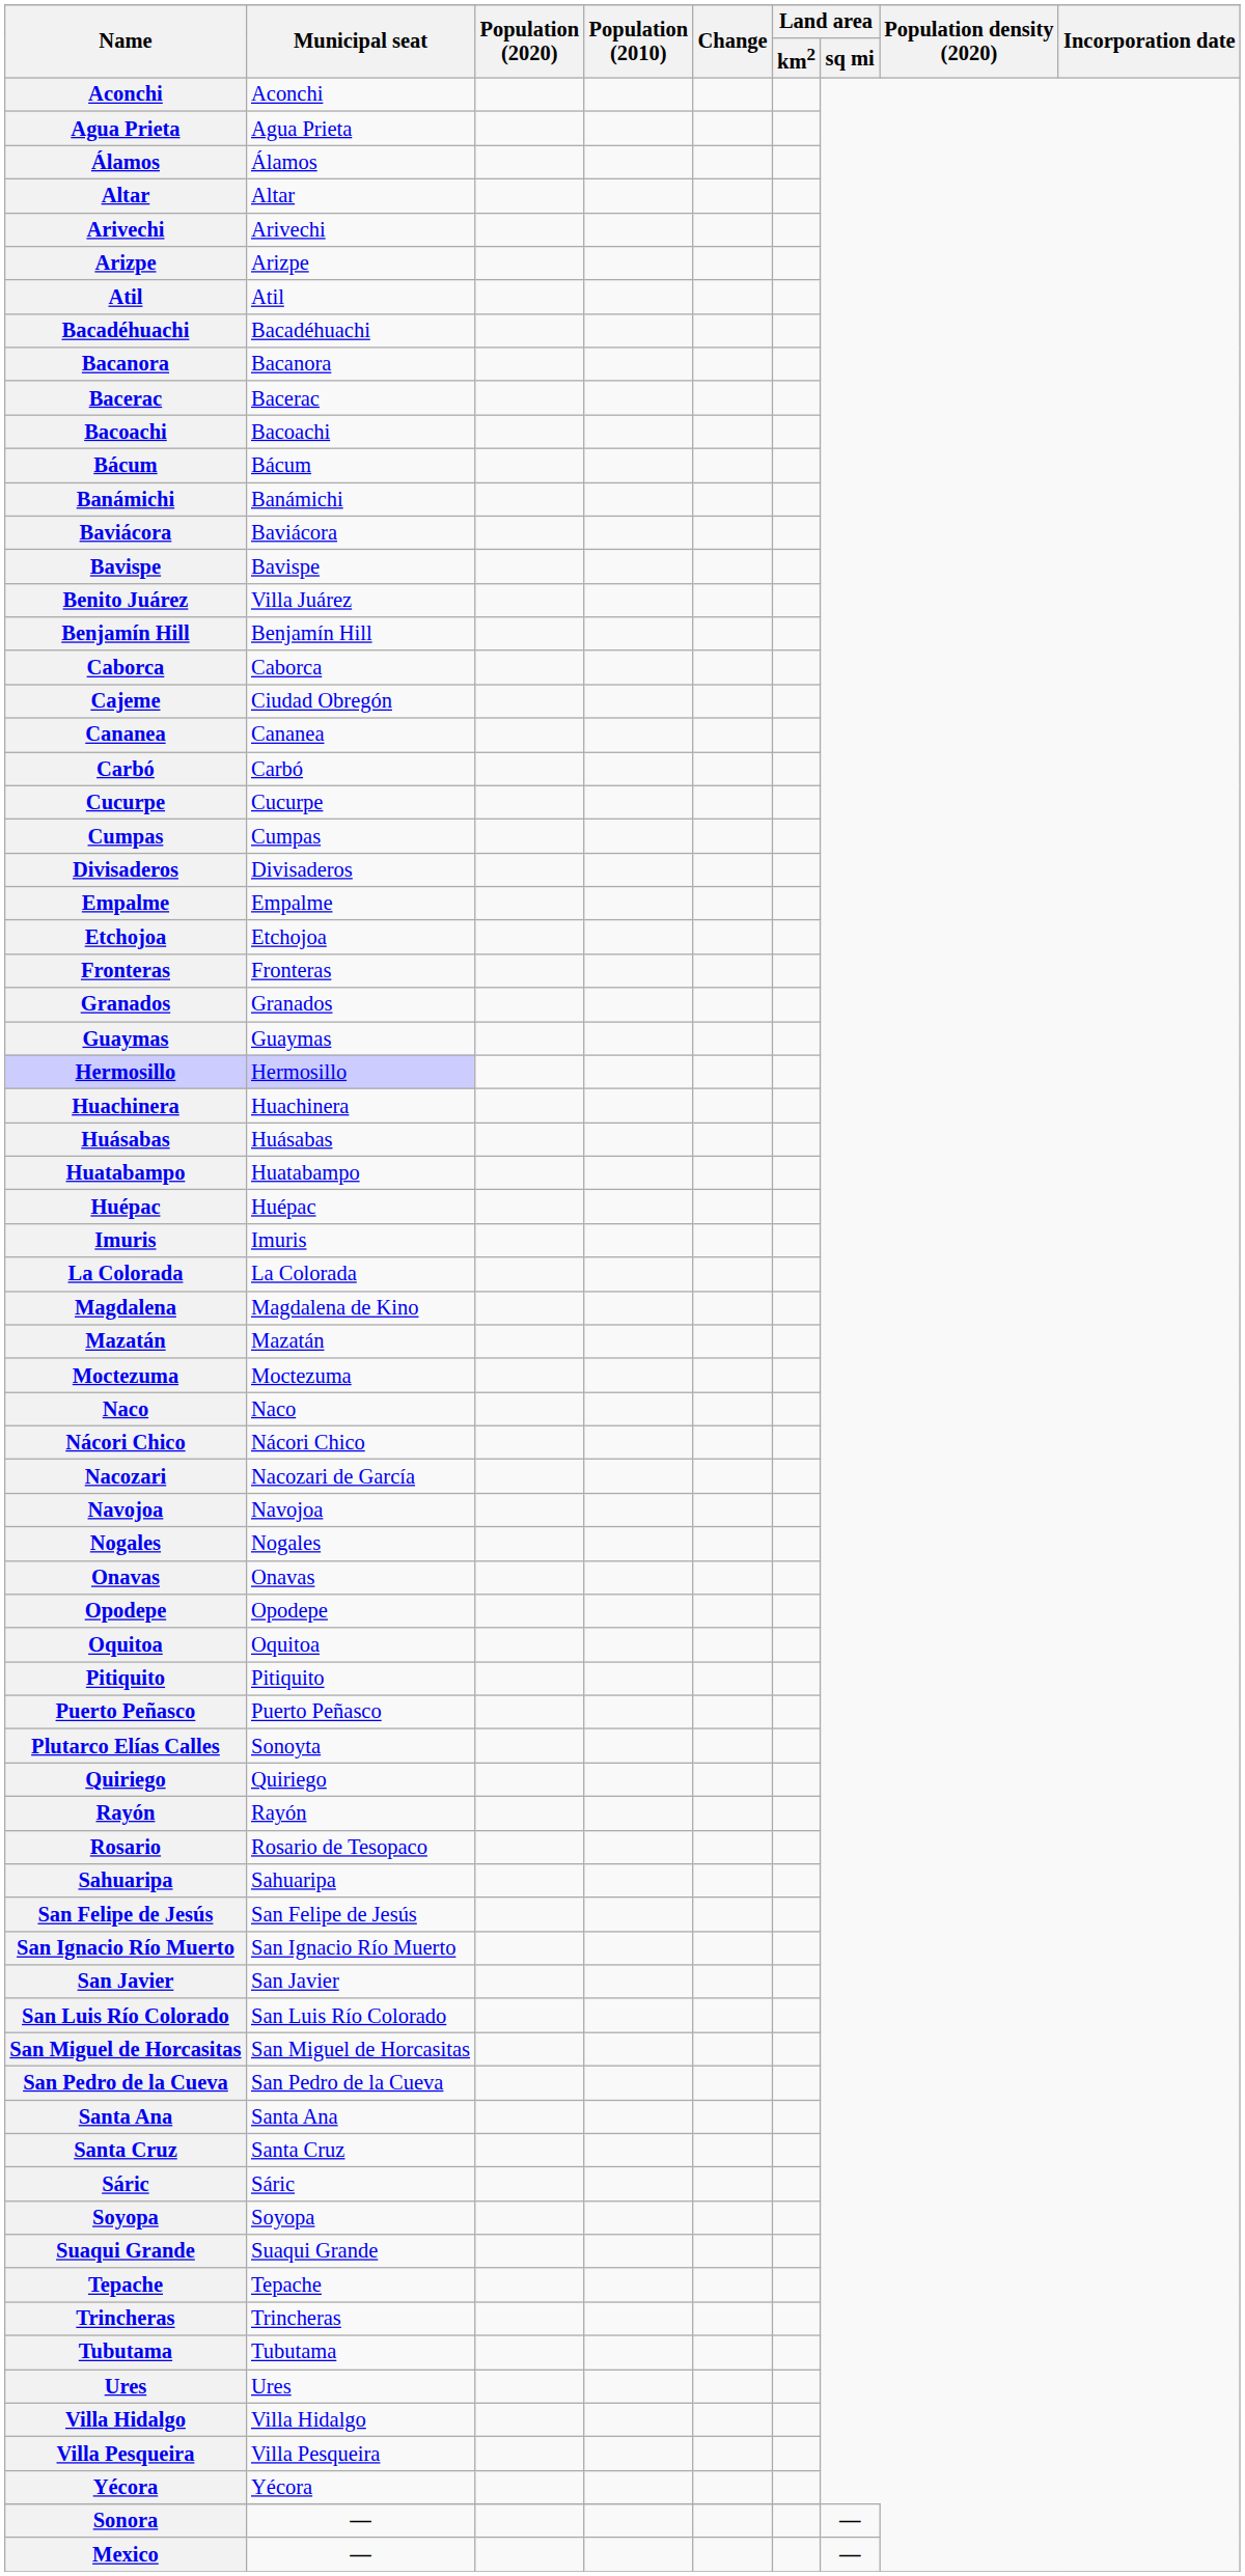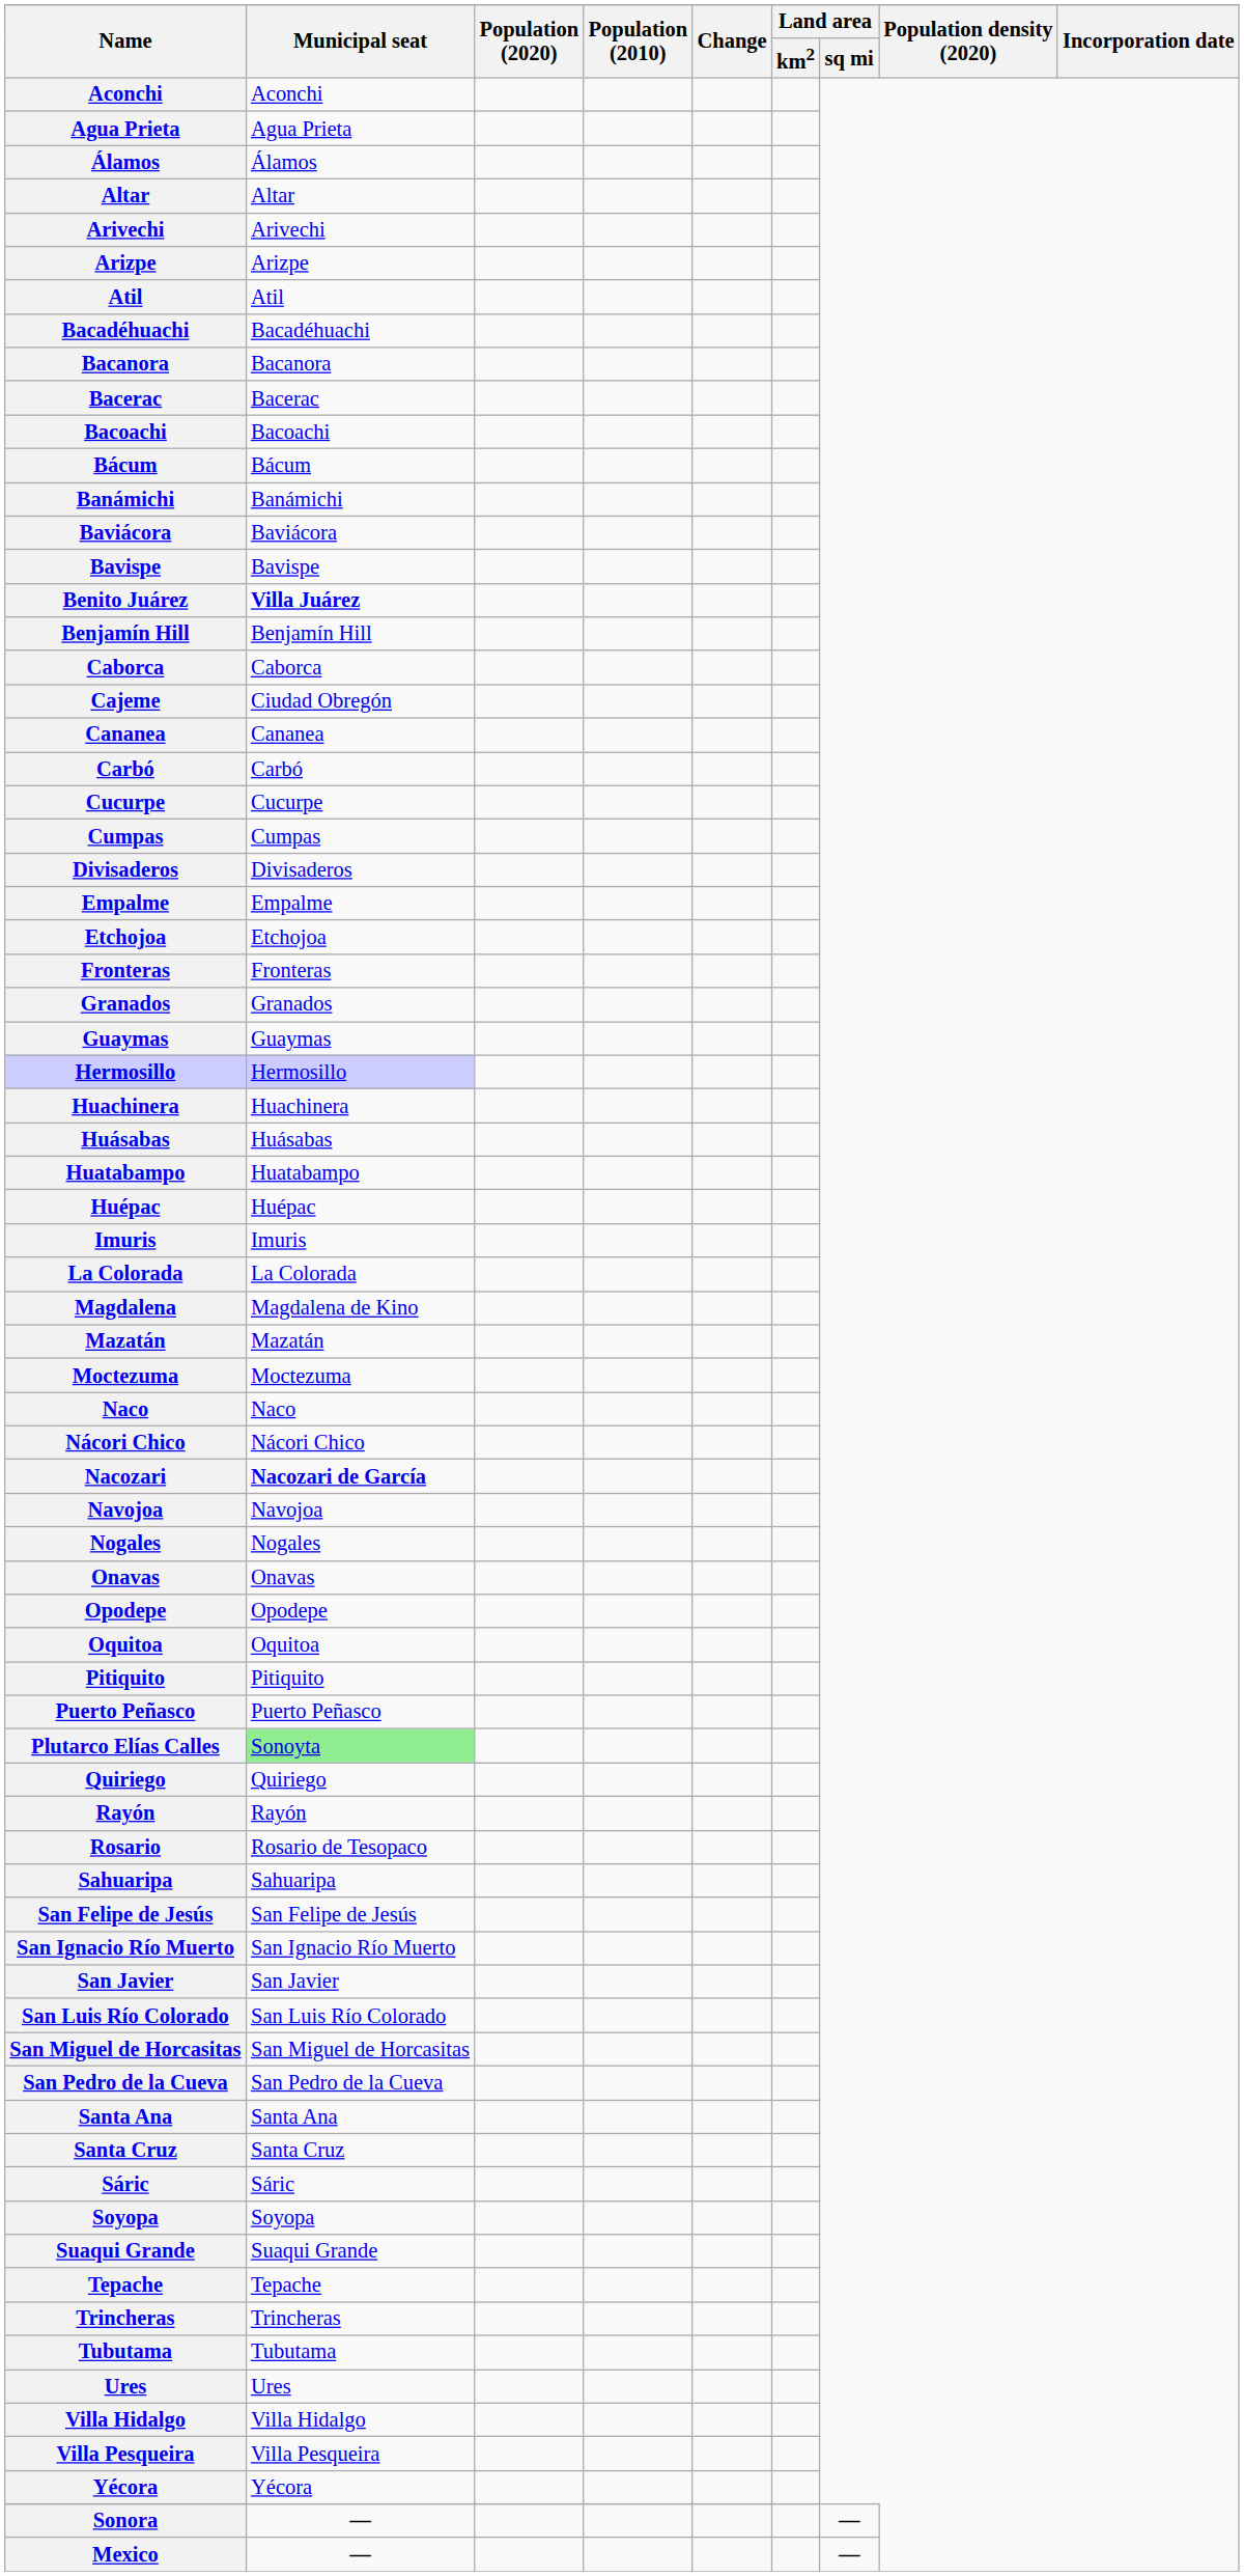Benito Juárez | Municipal seat: normal -> bold
Nacozari | Municipal seat: normal -> bold
Plutarco Elías Calles | Municipal seat: no background -> lightgreen background
